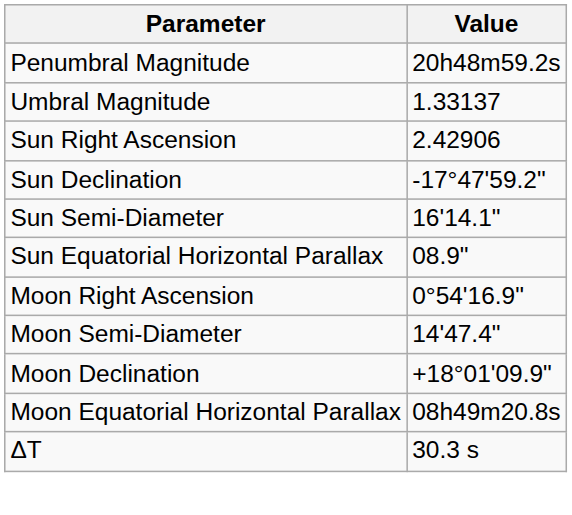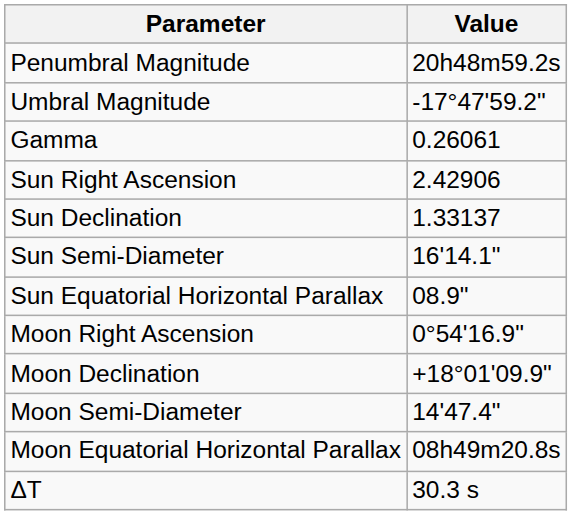Umbral Magnitude | Value: 1.33137 -> -17°47'59.2"
+ row: Gamma | 0.26061
Sun Declination | Value: -17°47'59.2" -> 1.33137
rows swapped: Moon Declination <-> Moon Semi-Diameter
